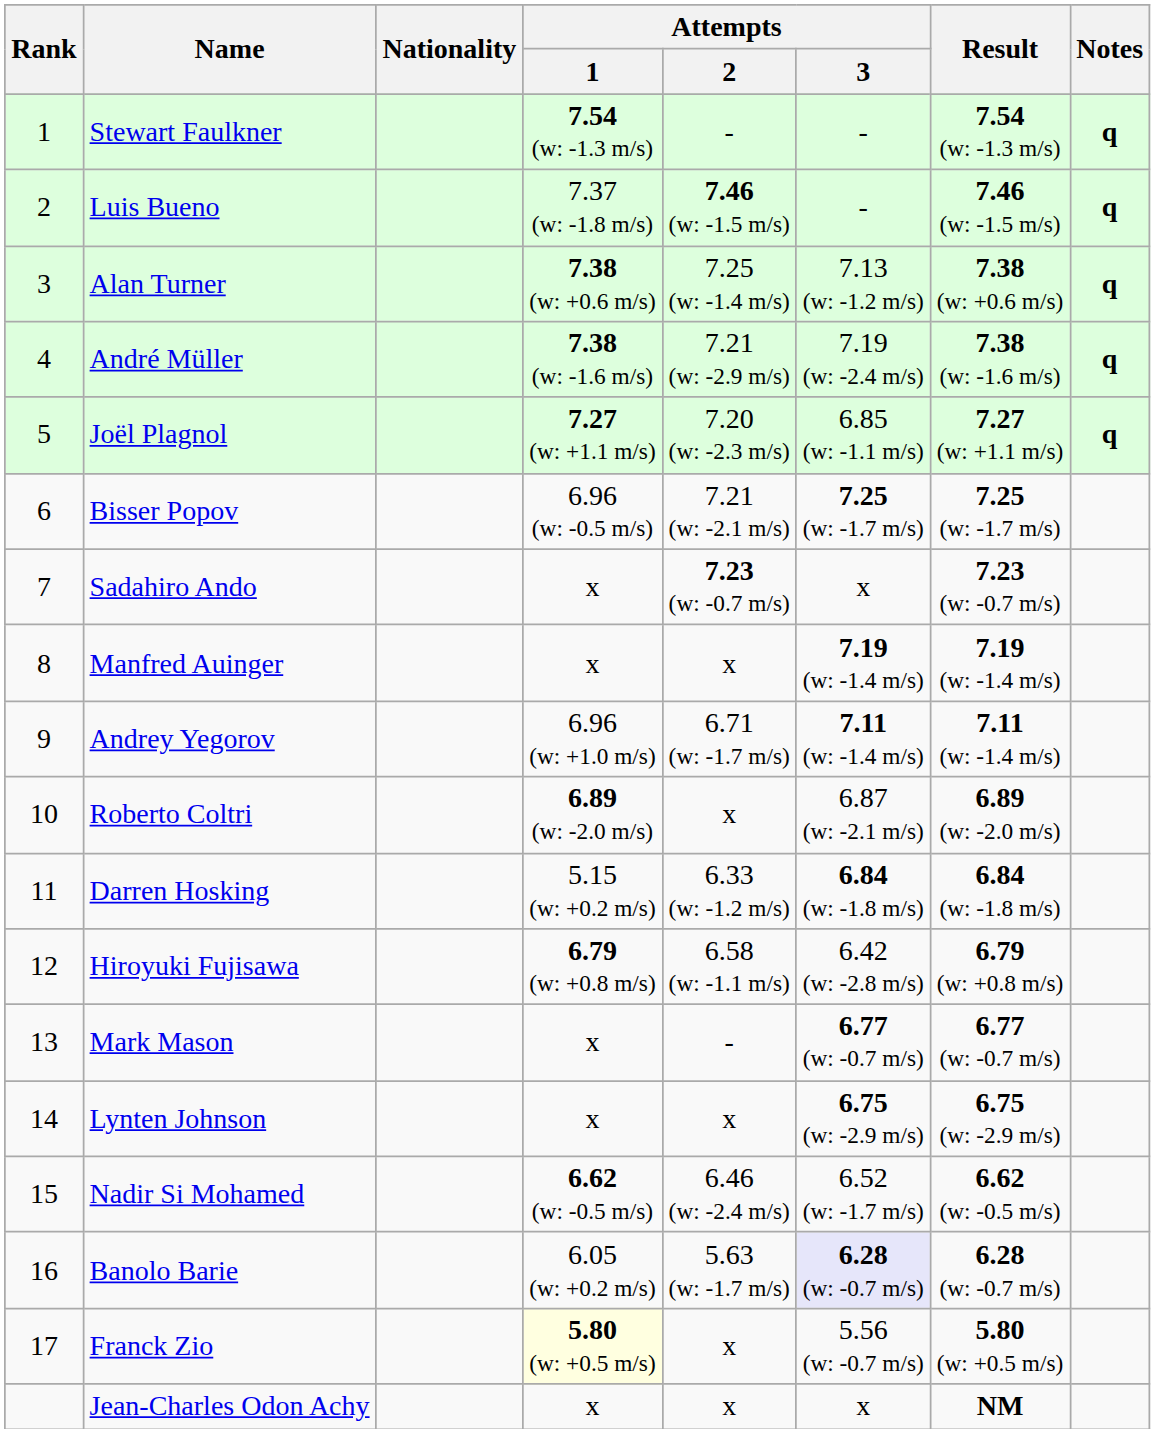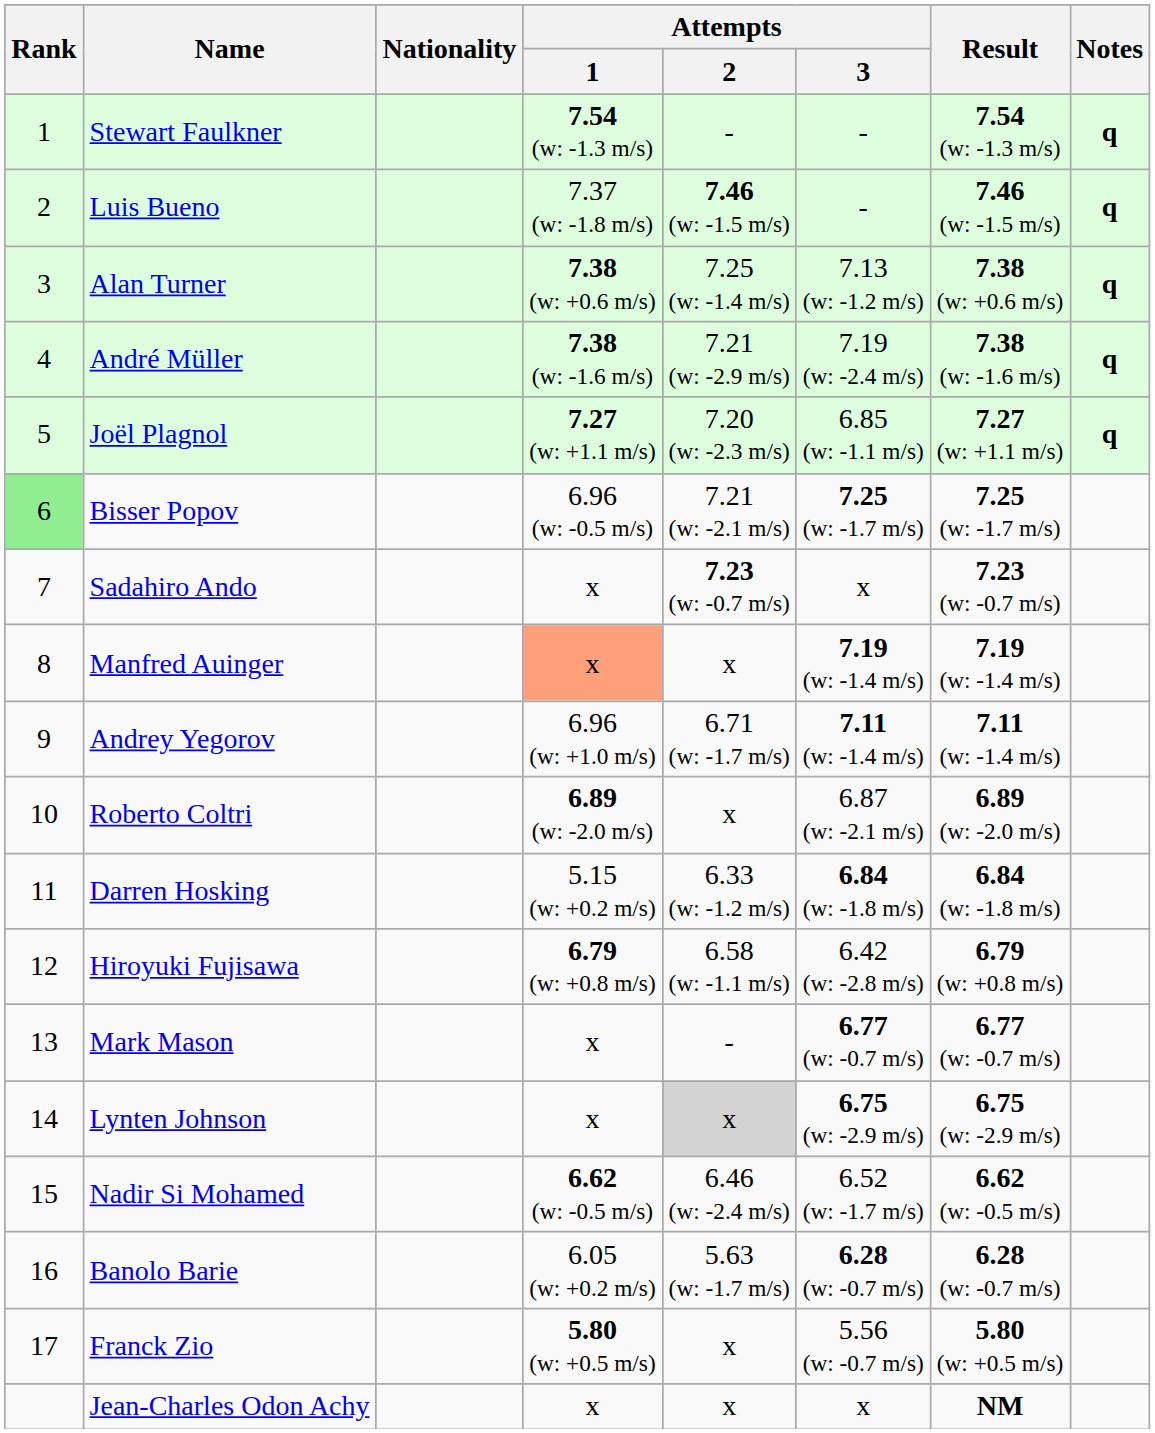Bisser Popov | Rank: no background -> lightgreen background
Manfred Auinger | Attempts / 1: no background -> lightsalmon background
Lynten Johnson | Attempts / 2: no background -> lightgrey background
Banolo Barie | Attempts / 3: lavender background -> no background
Franck Zio | Attempts / 1: lightyellow background -> no background
